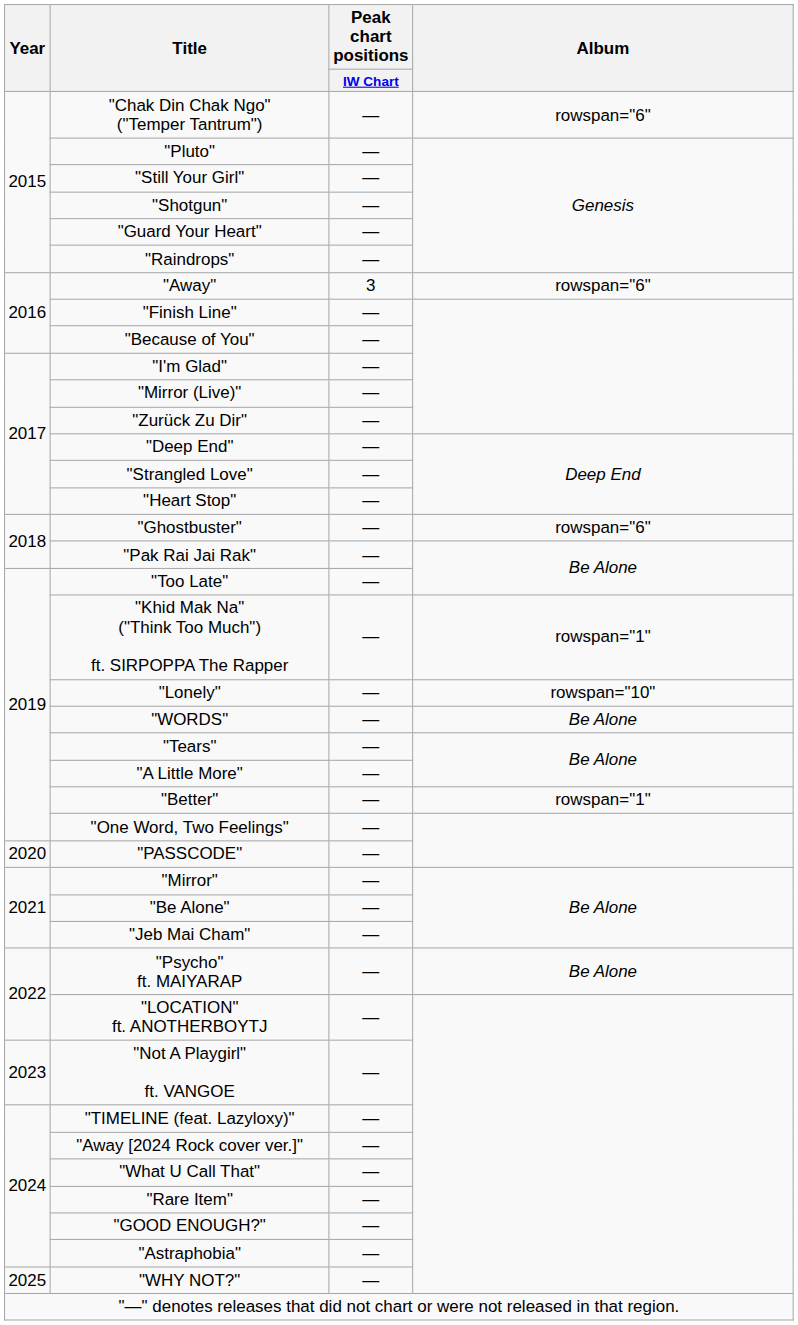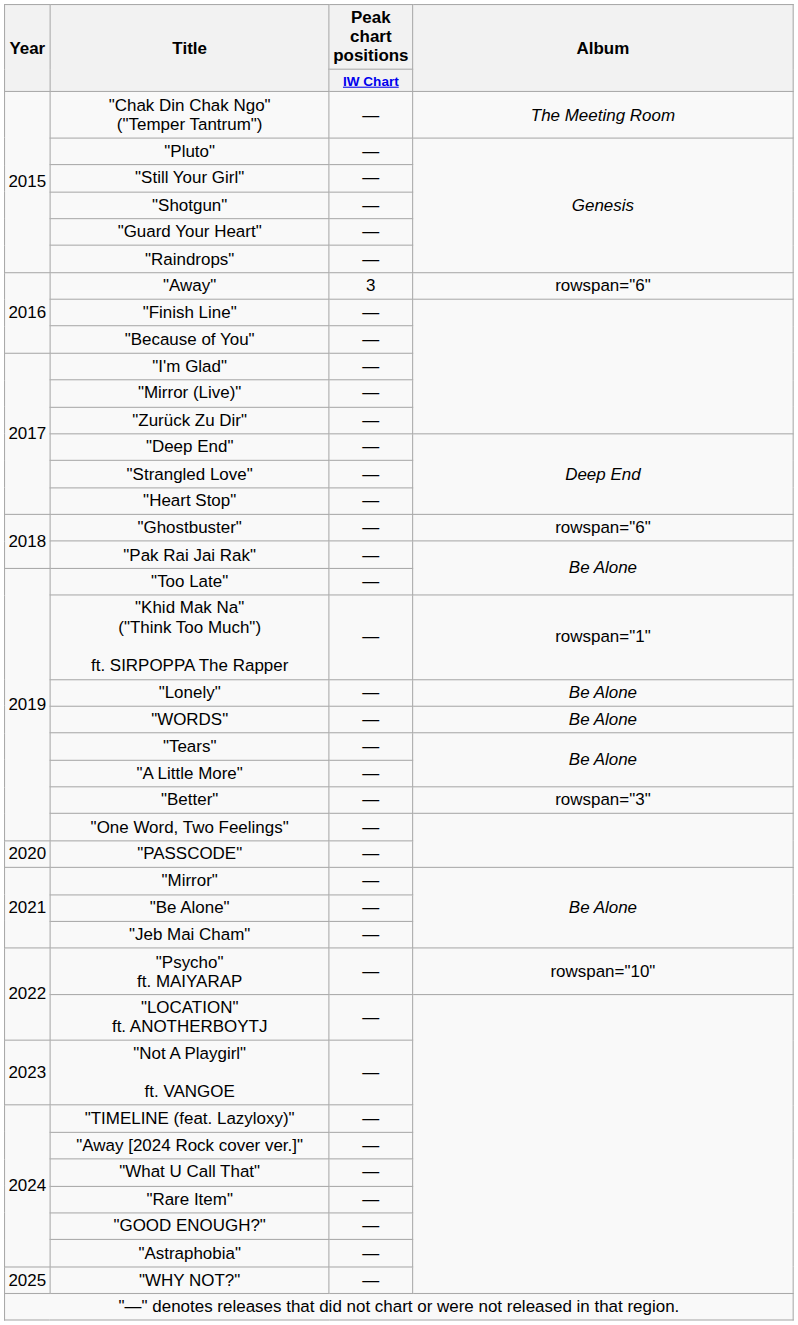"Chak Din Chak Ngo" ("Temper Tantrum") | Album: rowspan="6" -> The Meeting Room
"Lonely" | Album: rowspan="10" -> Be Alone
"Better" | Album: rowspan="1" -> rowspan="3"
"Psycho" ft. MAIYARAP | Album: Be Alone -> rowspan="10"
